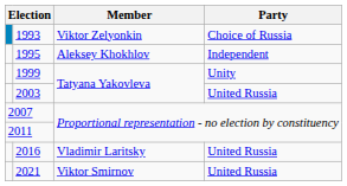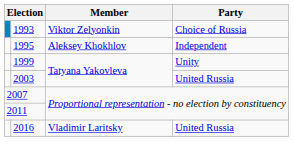- row: 2021 | Viktor Smirnov | United Russia
